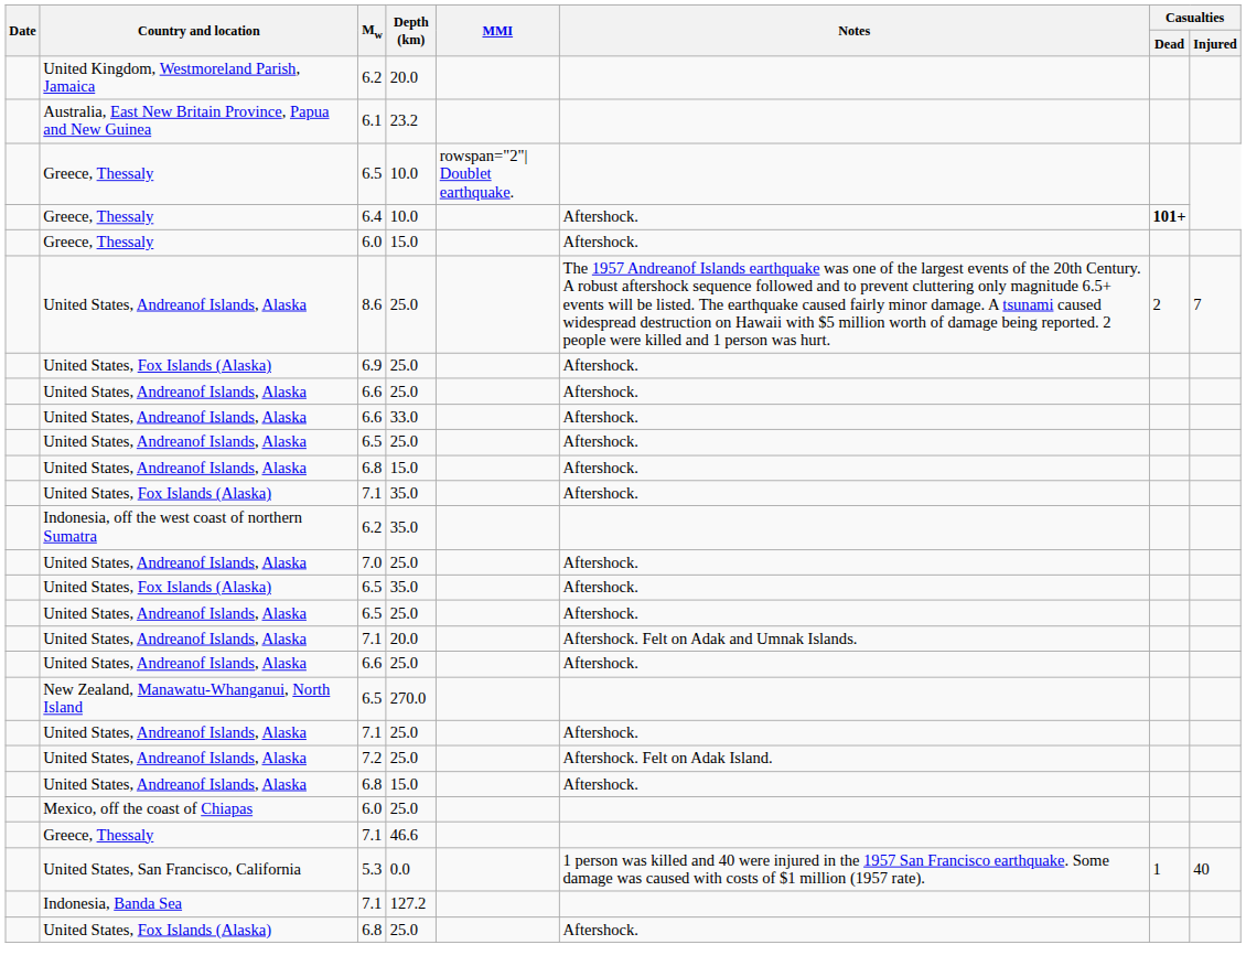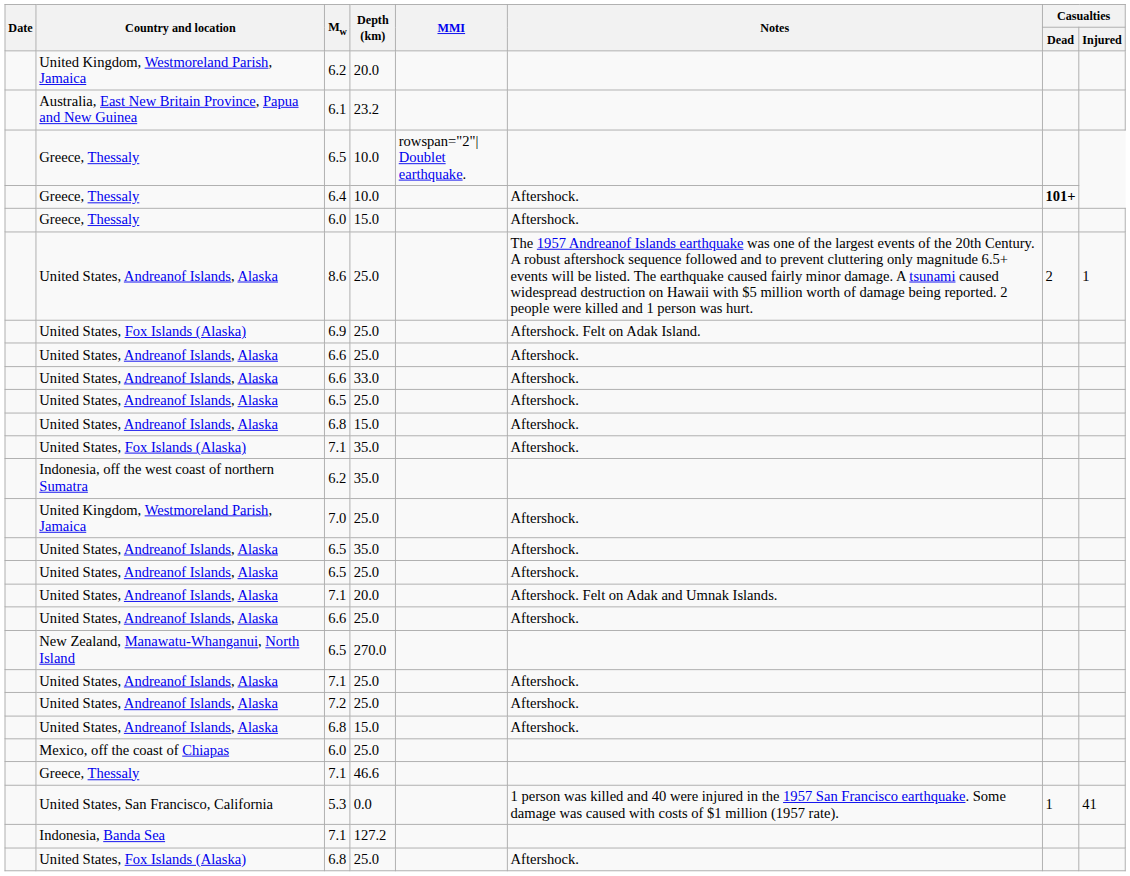8.6 | Casualties / Injured: 7 -> 1
6.9 | Notes: Aftershock. -> Aftershock. Felt on Adak Island.
7.0 | Country and location: United States, Andreanof Islands, Alaska -> United Kingdom, Westmoreland Parish, Jamaica
6.5 / 35.0 | Country and location: United States, Fox Islands (Alaska) -> United States, Andreanof Islands, Alaska
7.2 | Notes: Aftershock. Felt on Adak Island. -> Aftershock.
5.3 | Casualties / Injured: 40 -> 41
